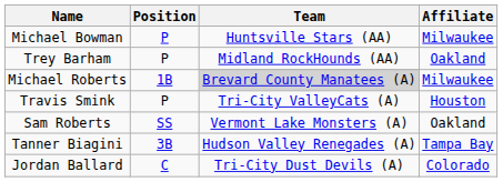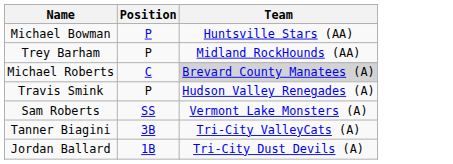- column: Affiliate | Milwaukee | Oakland | Milwaukee | Houston | Oakland | Tampa Bay | Colorado
Michael Roberts | Position: 1B -> C
Travis Smink | Team: Tri-City ValleyCats (A) -> Hudson Valley Renegades (A)
Tanner Biagini | Team: Hudson Valley Renegades (A) -> Tri-City ValleyCats (A)
Jordan Ballard | Position: C -> 1B
